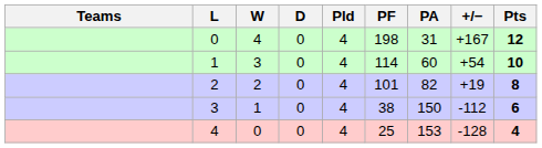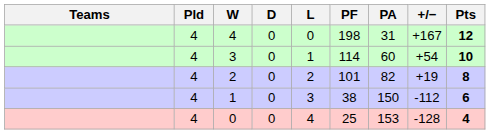columns swapped: Pld <-> L
